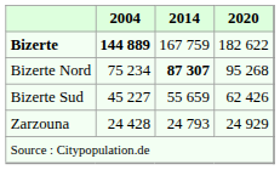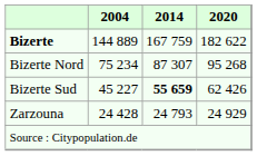Bizerte | 2004: bold -> normal
Bizerte Nord | 2014: bold -> normal
Bizerte Sud | 2014: normal -> bold
